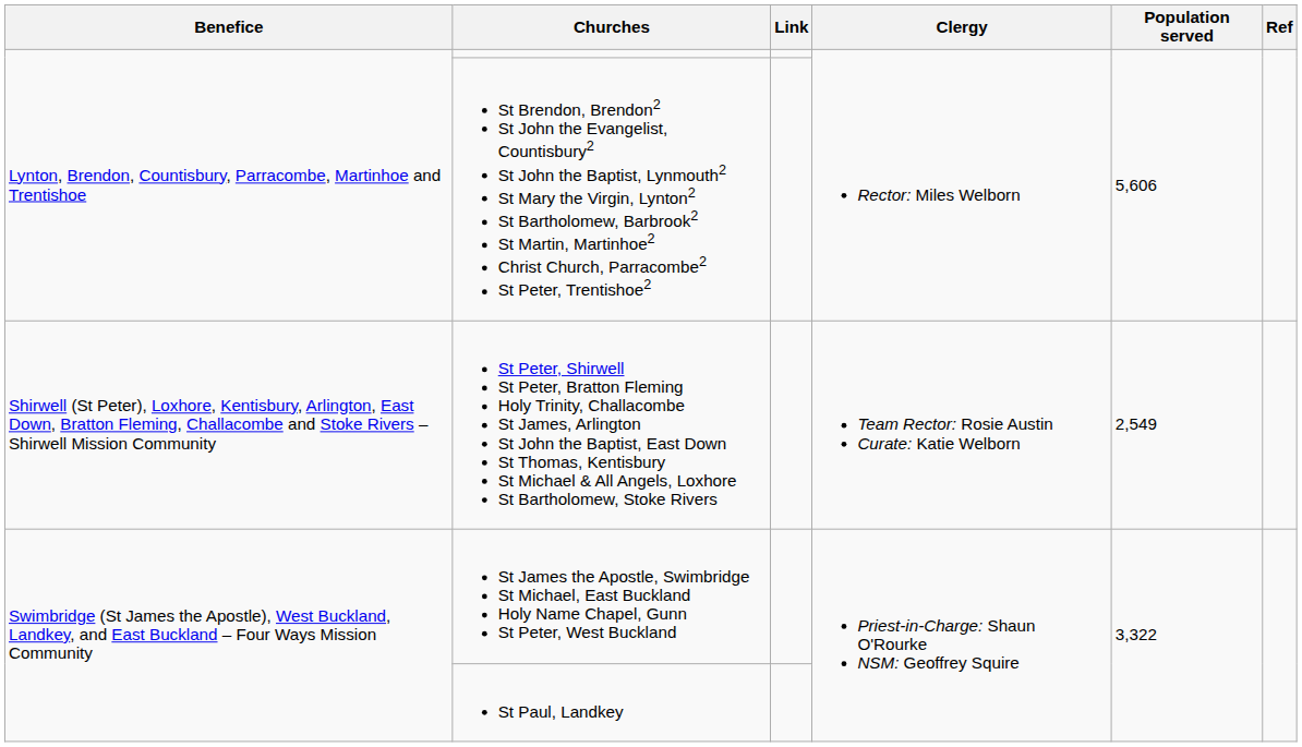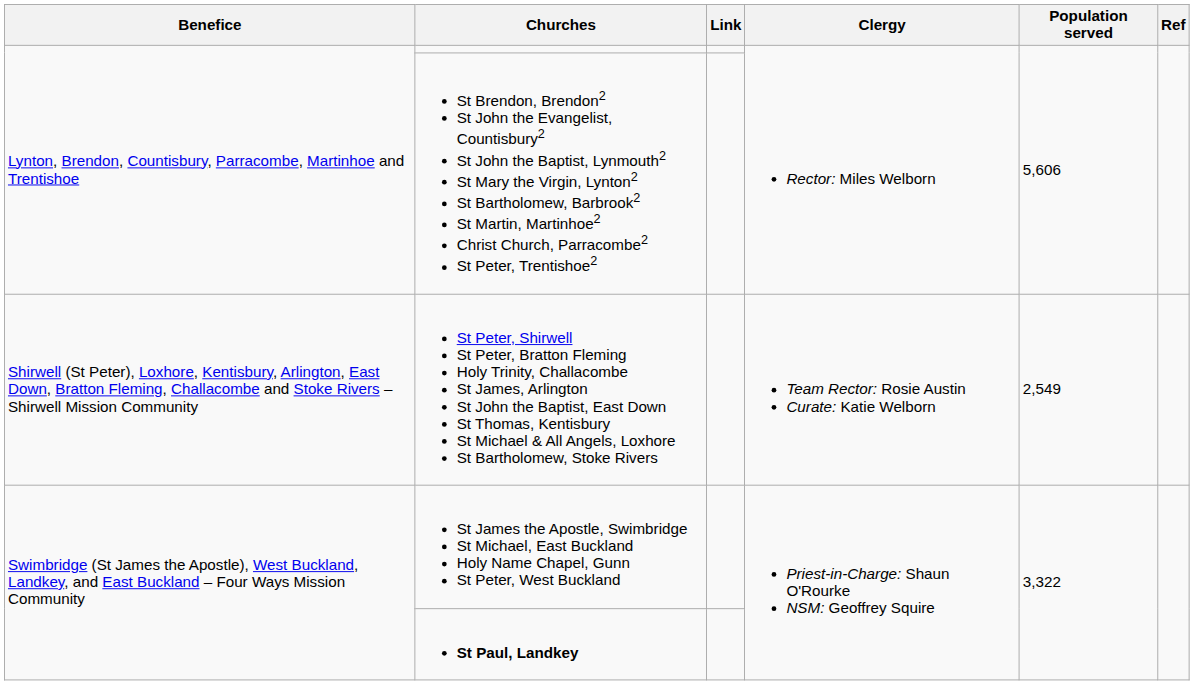St Paul, Landkey | Churches: normal -> bold
